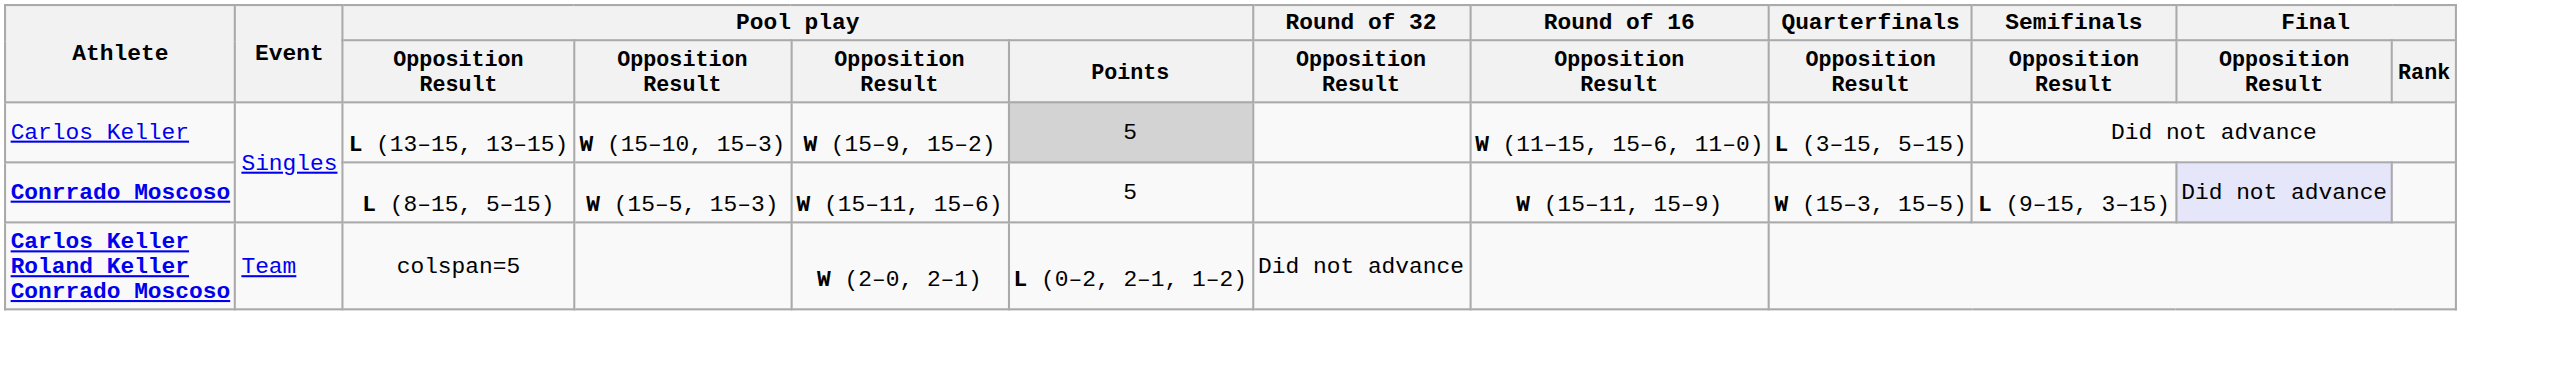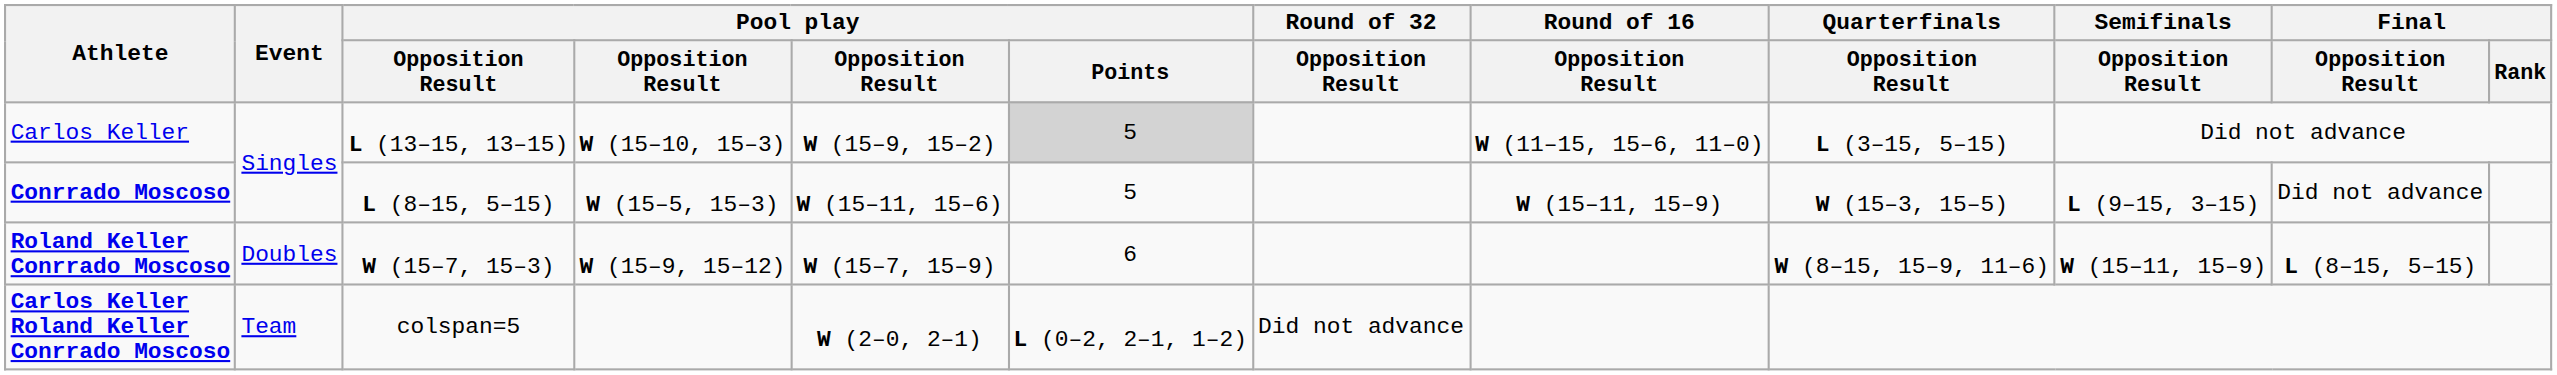Conrrado Moscoso | Final / Opposition Result: lavender background -> no background
+ row: Roland Keller Conrrado Moscoso | Doubles | W (15–7, 15–3) | W (15–9, 15–12) | W (15–7, 15–9) | 6 | W (8–15, 15–9, 11–6) | W (15–11, 15–9) | L (8–15, 5–15)
